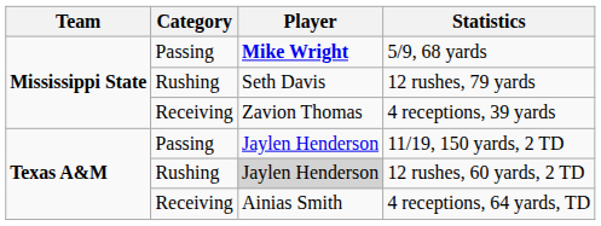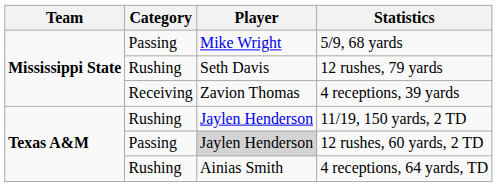5/9, 68 yards | Player: bold -> normal
11/19, 150 yards, 2 TD | Category: Passing -> Rushing
12 rushes, 60 yards, 2 TD | Category: Rushing -> Passing
4 receptions, 64 yards, TD | Category: Receiving -> Rushing
